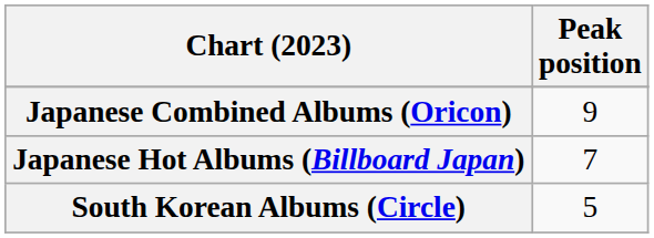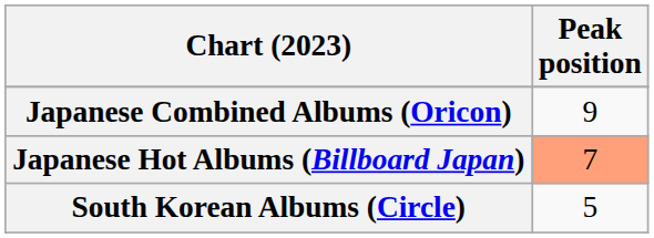Japanese Hot Albums (Billboard Japan) | Peak position: no background -> lightsalmon background
